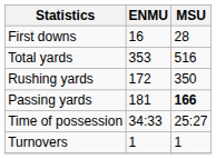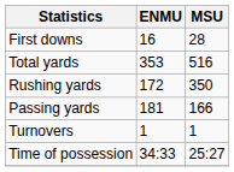Passing yards | MSU: bold -> normal
rows swapped: Turnovers <-> Time of possession
